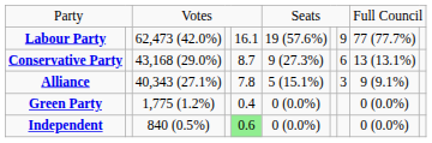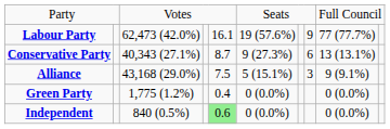Conservative Party | column 3: 43,168 (29.0%) -> 40,343 (27.1%)
Alliance | column 3: 40,343 (27.1%) -> 43,168 (29.0%)
Alliance | column 5: 7.8 -> 7.5
